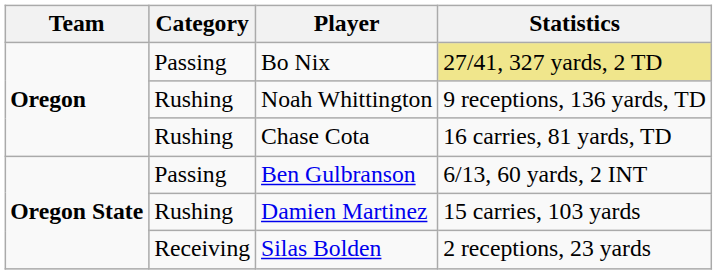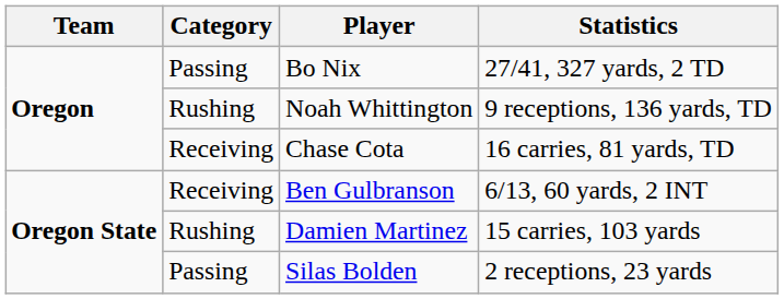Bo Nix | Statistics: khaki background -> no background
Chase Cota | Category: Rushing -> Receiving
Ben Gulbranson | Category: Passing -> Receiving
Silas Bolden | Category: Receiving -> Passing
